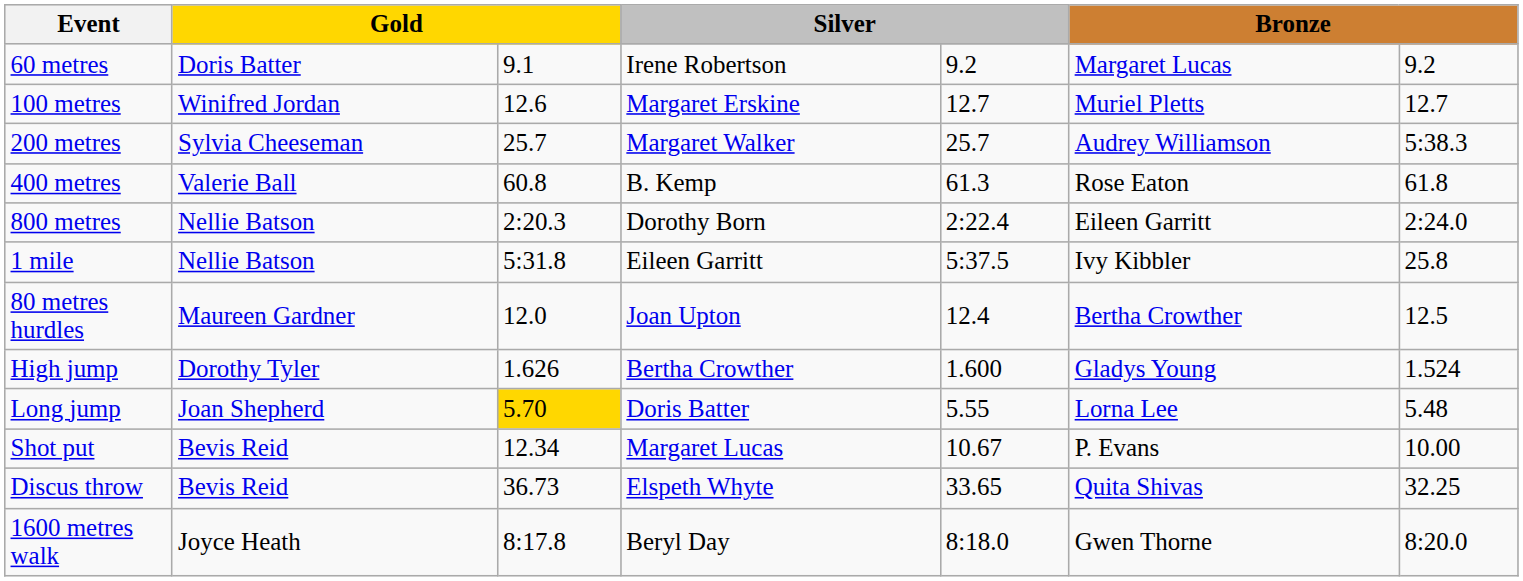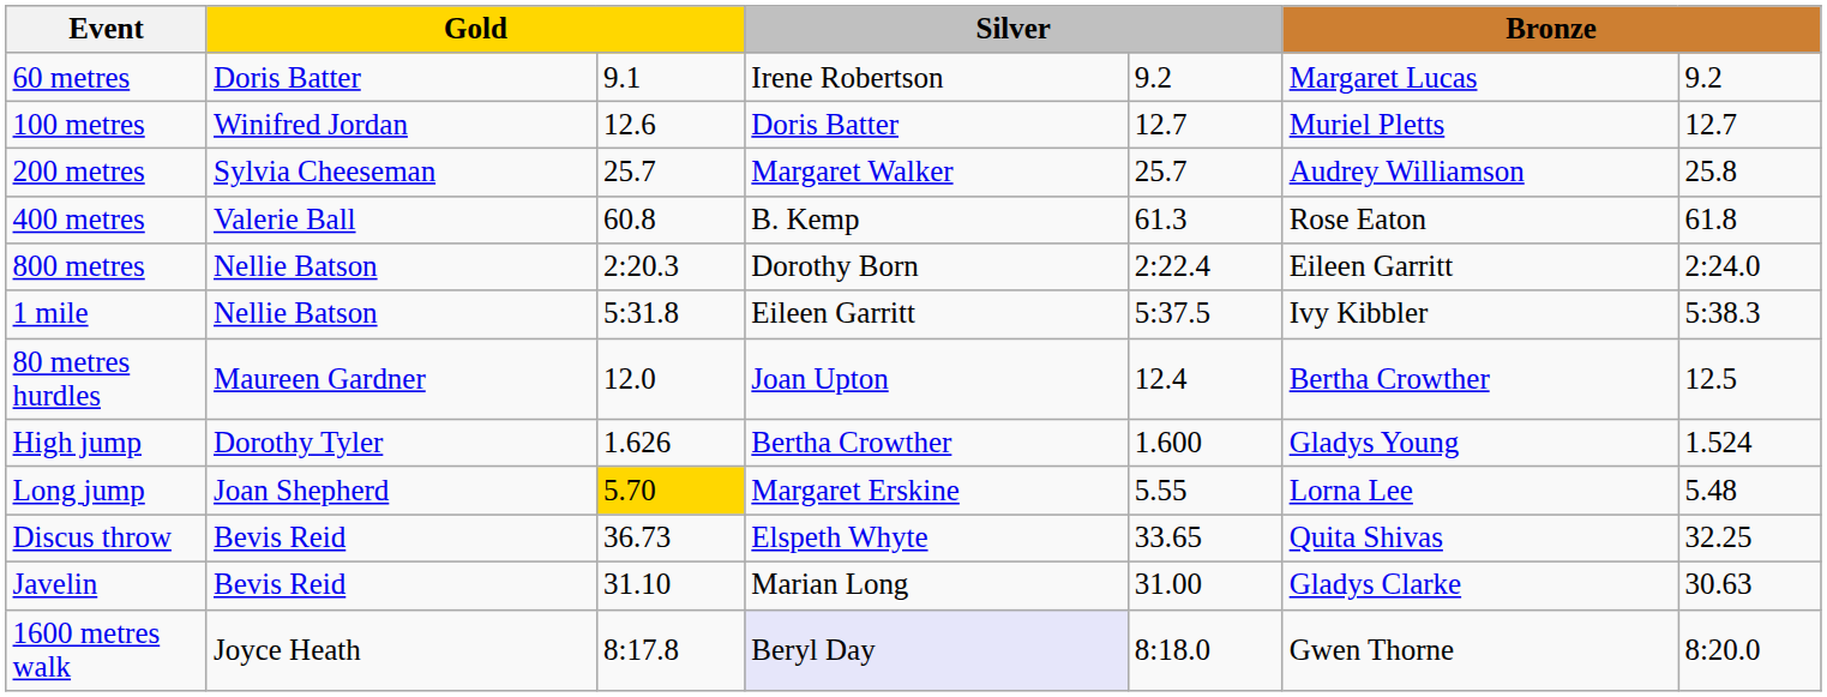100 metres | column 4: Margaret Erskine -> Doris Batter
200 metres | column 7: 5:38.3 -> 25.8
1 mile | column 7: 25.8 -> 5:38.3
Long jump | column 4: Doris Batter -> Margaret Erskine
- row: Shot put | Bevis Reid | 12.34 | Margaret Lucas | 10.67 | P. Evans | 10.00
+ row: Javelin | Bevis Reid | 31.10 | Marian Long | 31.00 | Gladys Clarke | 30.63
1600 metres walk | column 4: no background -> lavender background
